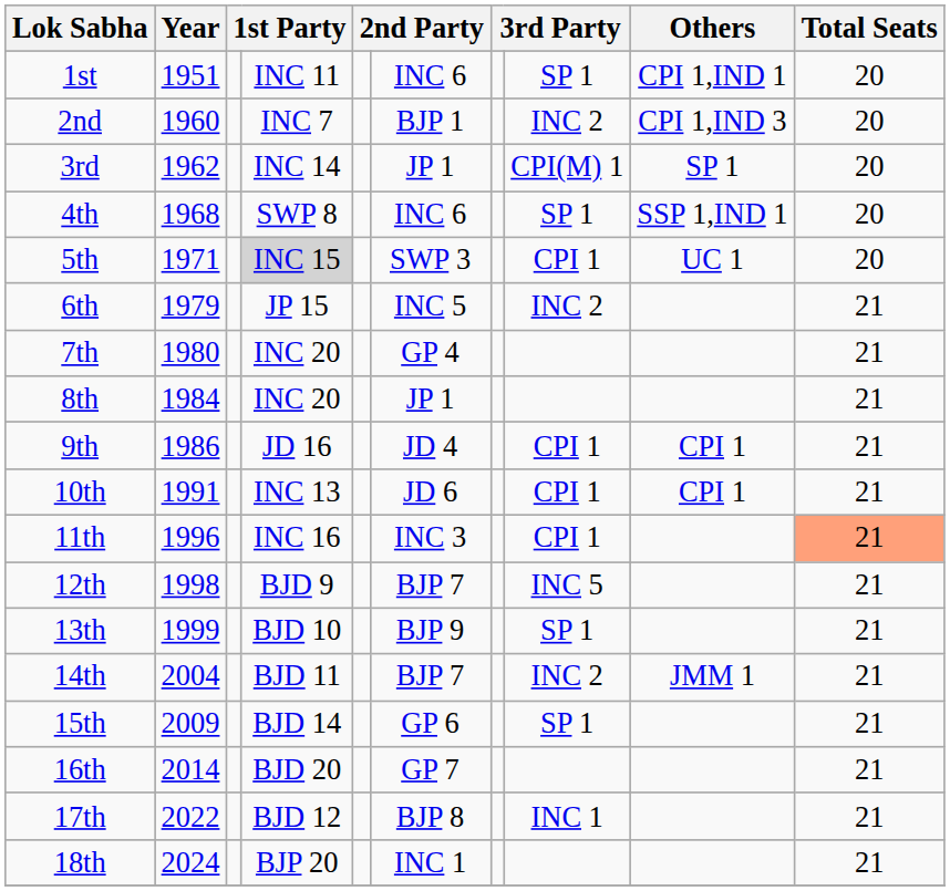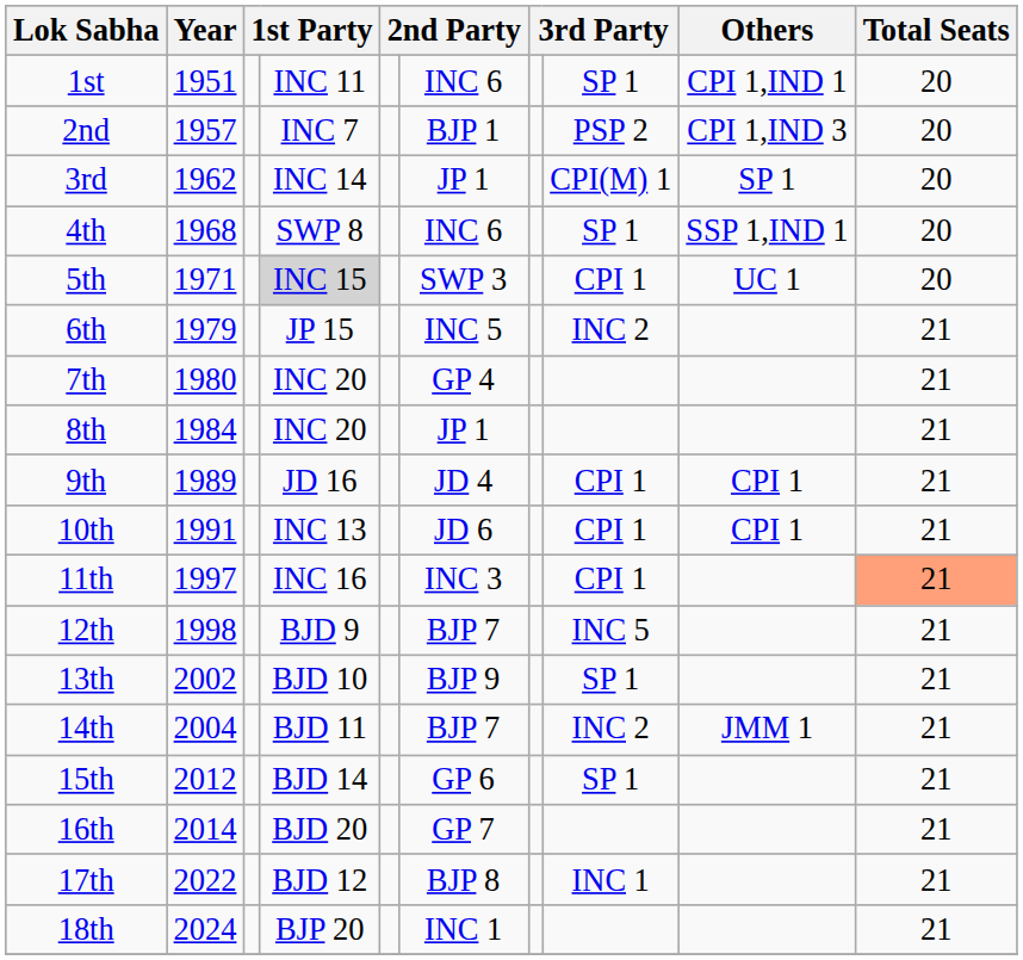2nd | Year: 1960 -> 1957
2nd | column 8: INC 2 -> PSP 2
9th | Year: 1986 -> 1989
11th | Year: 1996 -> 1997
13th | Year: 1999 -> 2002
15th | Year: 2009 -> 2012
